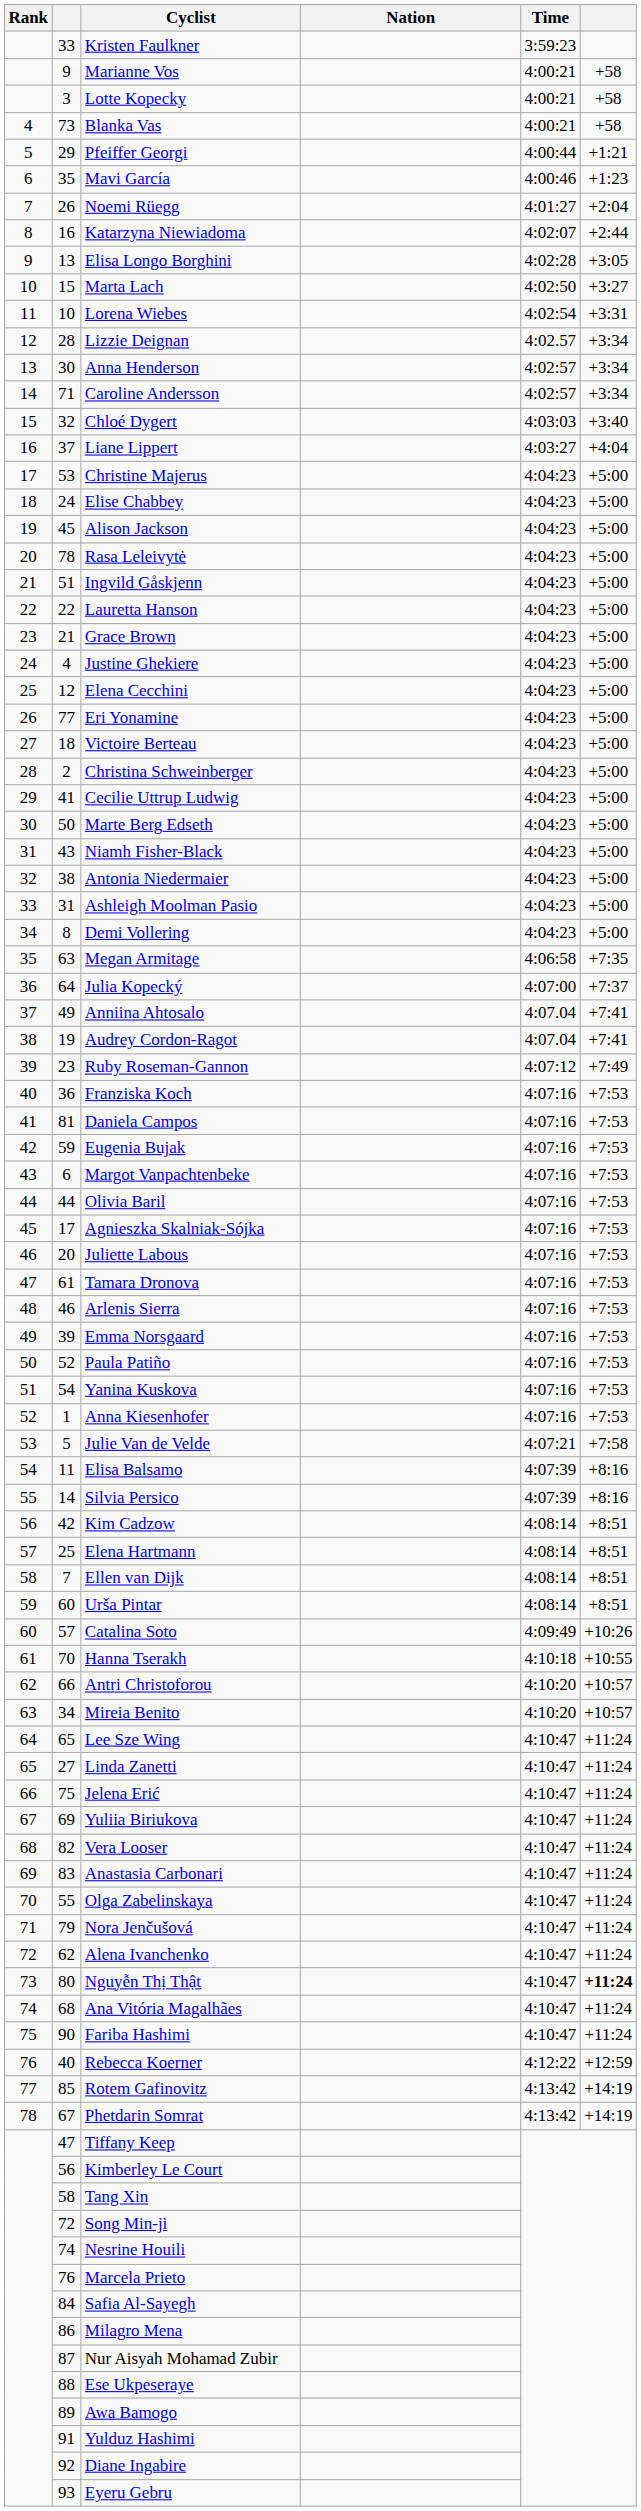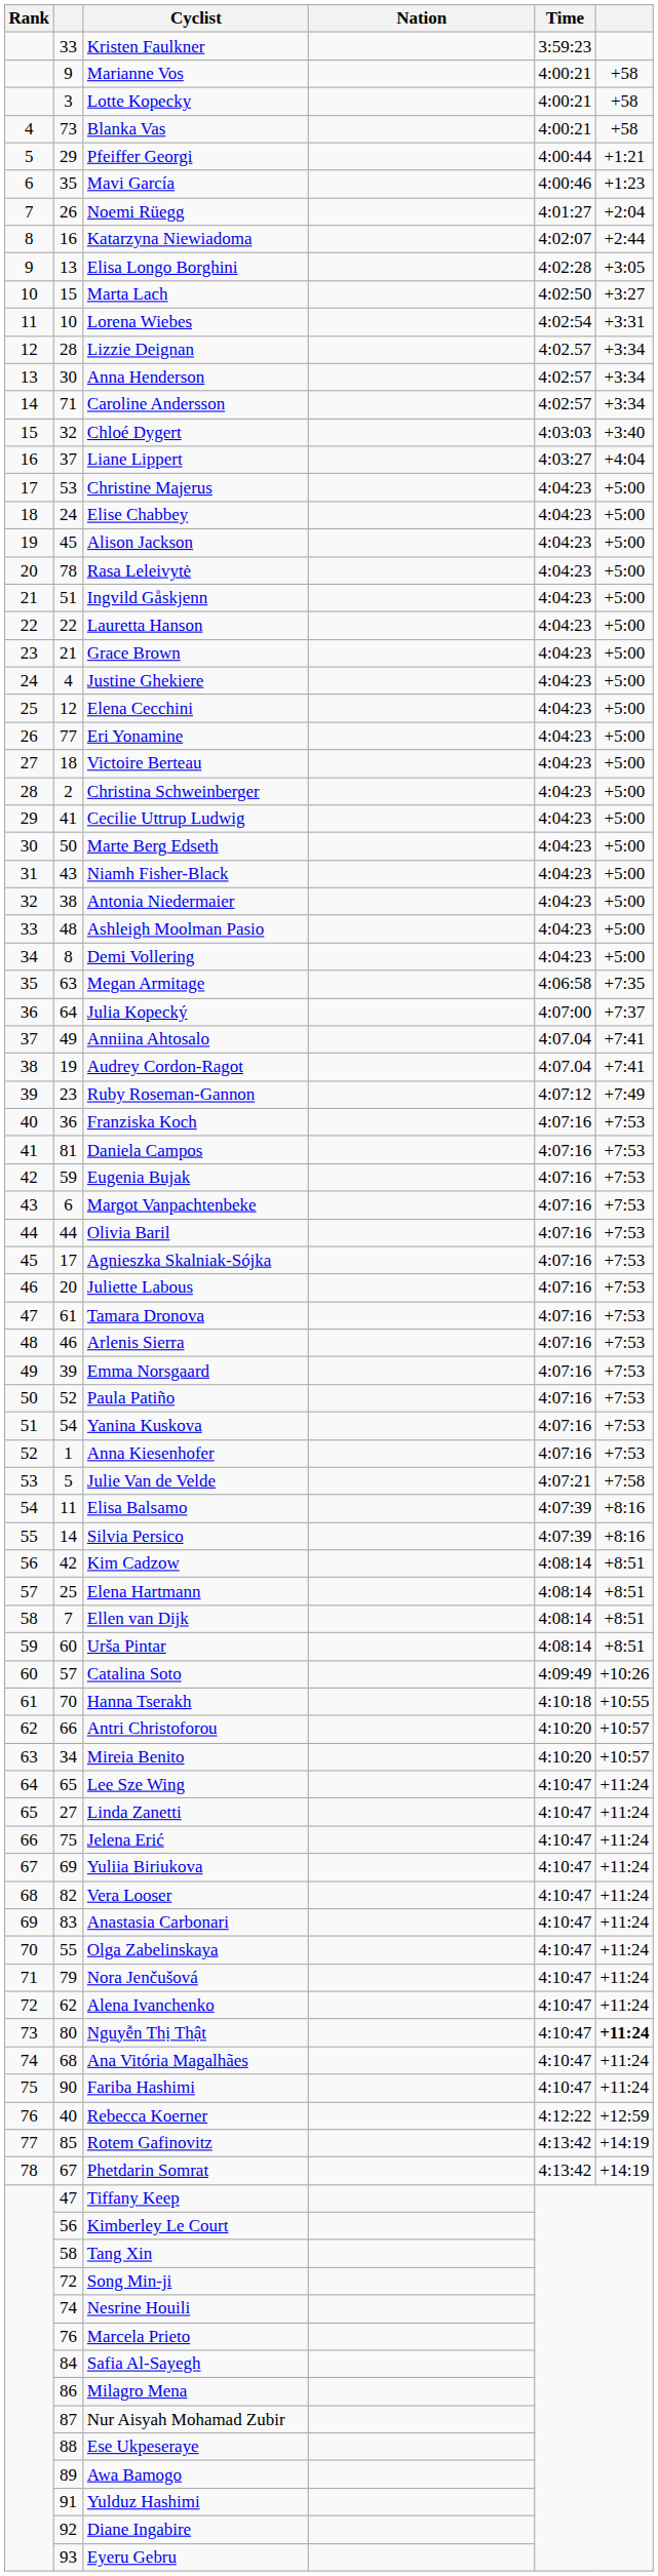Ashleigh Moolman Pasio | column 2: 31 -> 48
